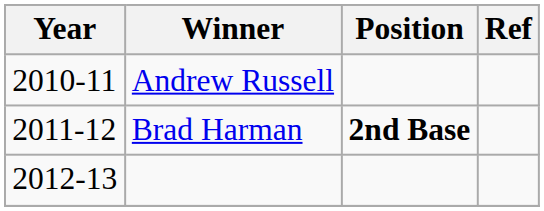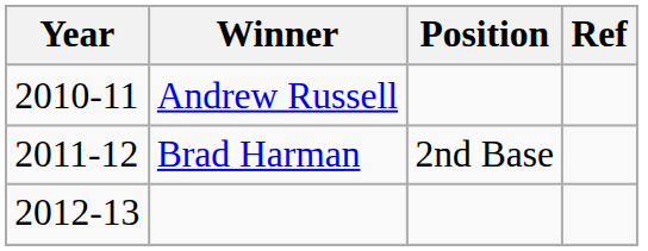Brad Harman | Position: bold -> normal
